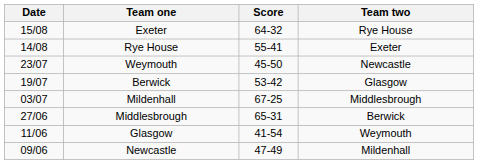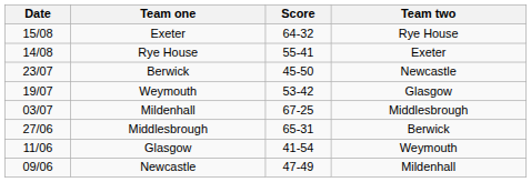row 4 | Team one: Weymouth -> Berwick
row 5 | Team one: Berwick -> Weymouth
